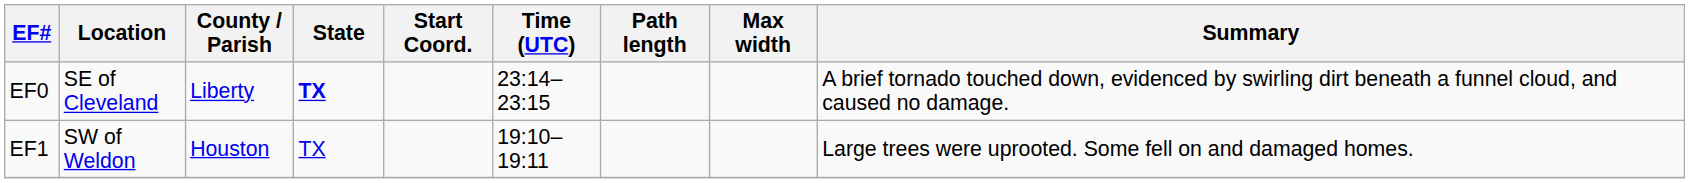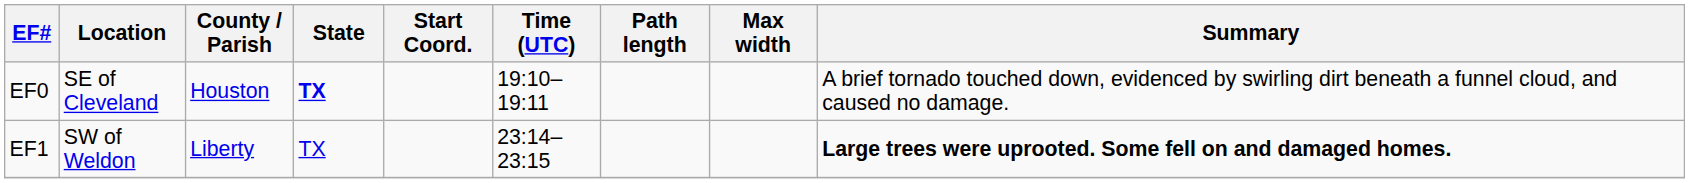EF0 | County / Parish: Liberty -> Houston
EF0 | Time (UTC): 23:14–23:15 -> 19:10–19:11
EF1 | County / Parish: Houston -> Liberty
EF1 | Time (UTC): 19:10–19:11 -> 23:14–23:15
EF1 | Summary: normal -> bold
